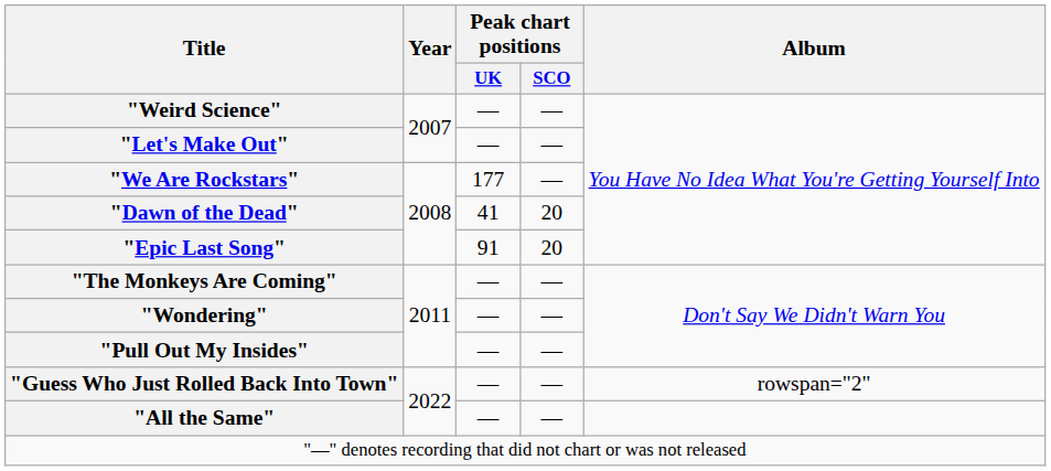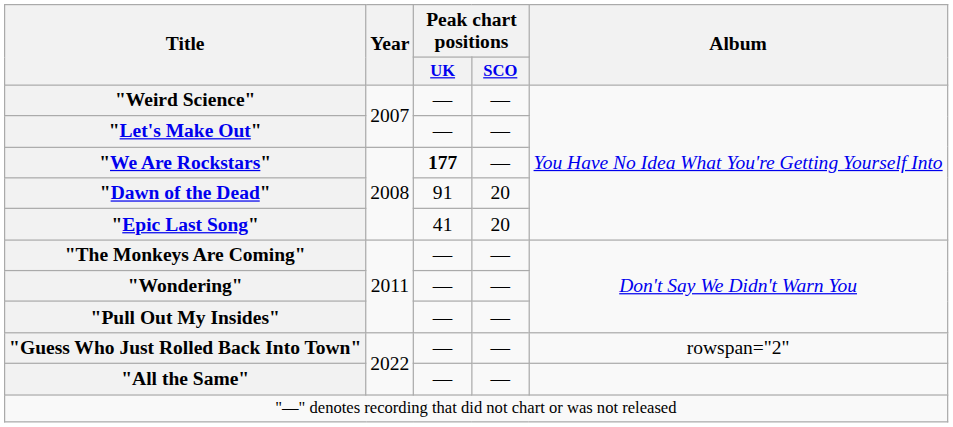"We Are Rockstars" | Peak chart positions / UK: normal -> bold
"Dawn of the Dead" | Peak chart positions / UK: 41 -> 91
"Epic Last Song" | Peak chart positions / UK: 91 -> 41
